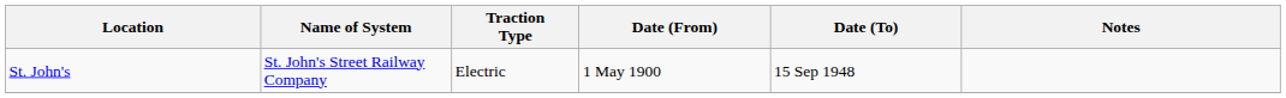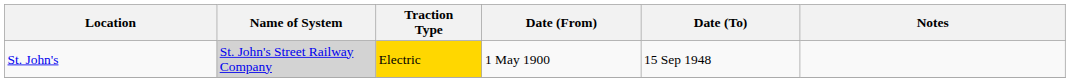St. John's | Name of System: no background -> lightgrey background
St. John's | Traction Type: no background -> gold background
